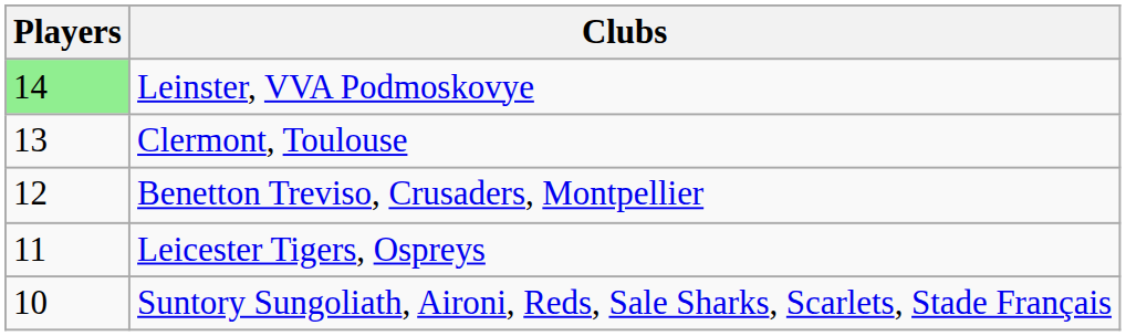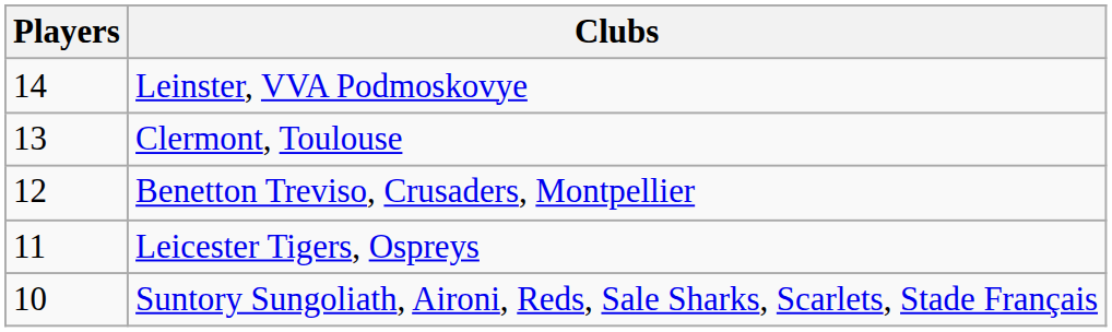Leinster, VVA Podmoskovye | Players: lightgreen background -> no background
